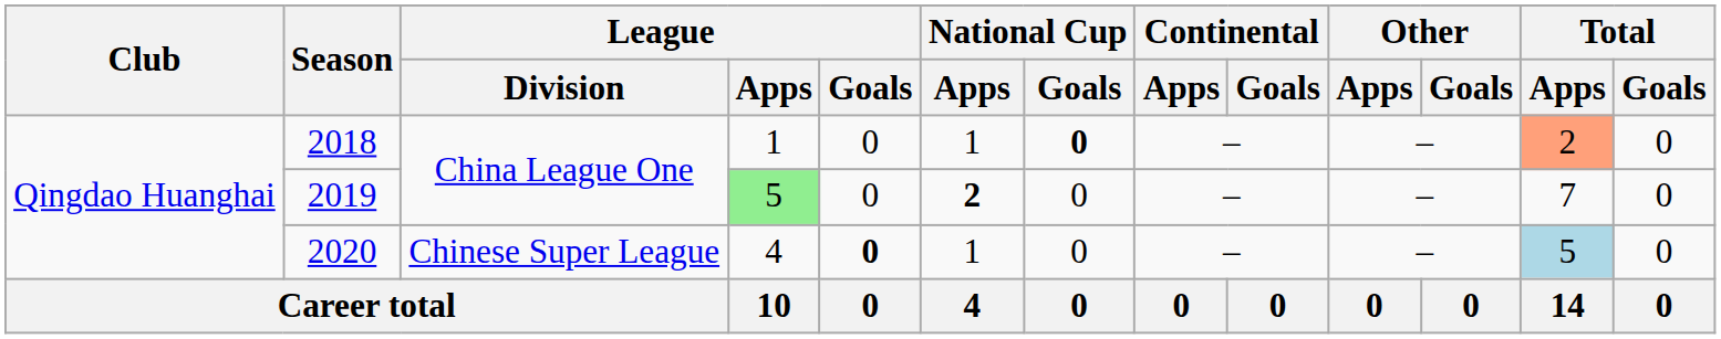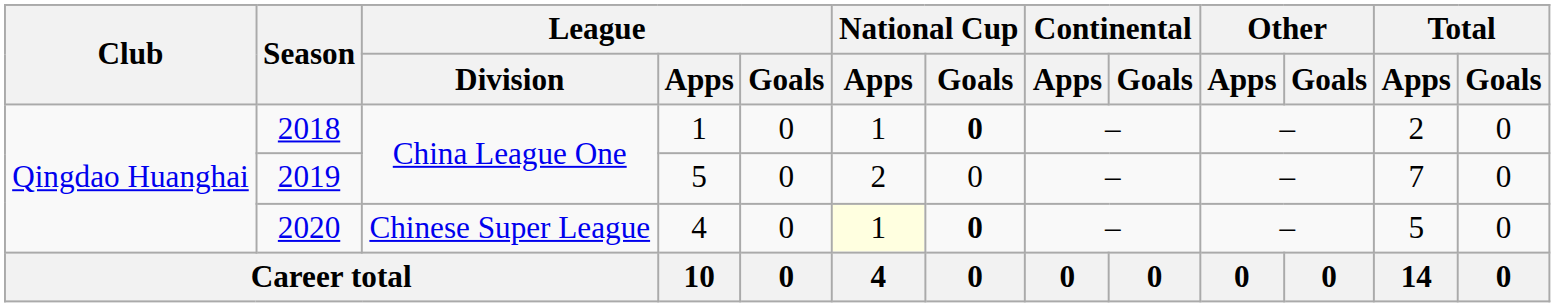2018 | Total / Apps: lightsalmon background -> no background
2019 | League / Apps: lightgreen background -> no background
2019 | National Cup / Apps: bold -> normal
2020 | League / Goals: bold -> normal
2020 | National Cup / Apps: no background -> lightyellow background
2020 | National Cup / Goals: normal -> bold
2020 | Total / Apps: lightblue background -> no background
